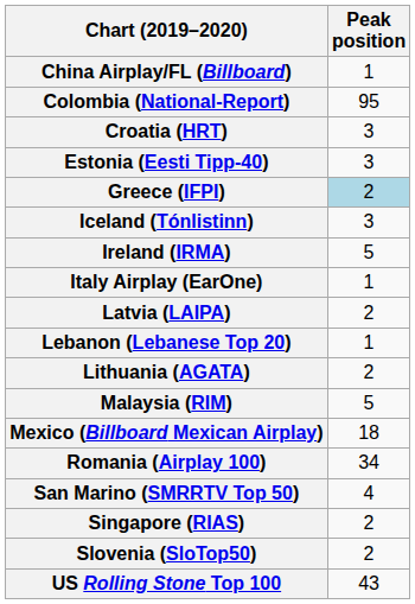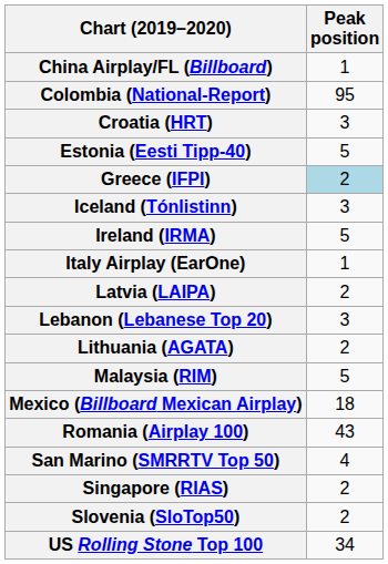Estonia (Eesti Tipp-40) | Peak position: 3 -> 5
Lebanon (Lebanese Top 20) | Peak position: 1 -> 3
Romania (Airplay 100) | Peak position: 34 -> 43
US Rolling Stone Top 100 | Peak position: 43 -> 34
